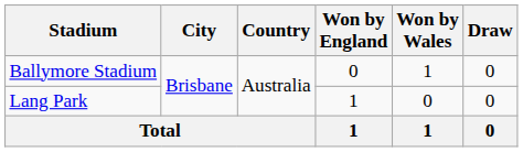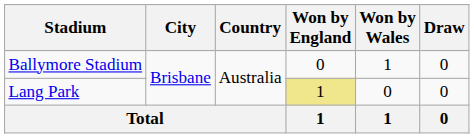Lang Park | Won by England: no background -> khaki background
